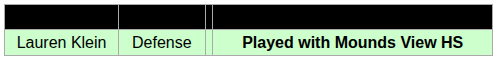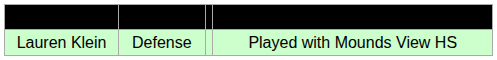Lauren Klein | column 4: bold -> normal
